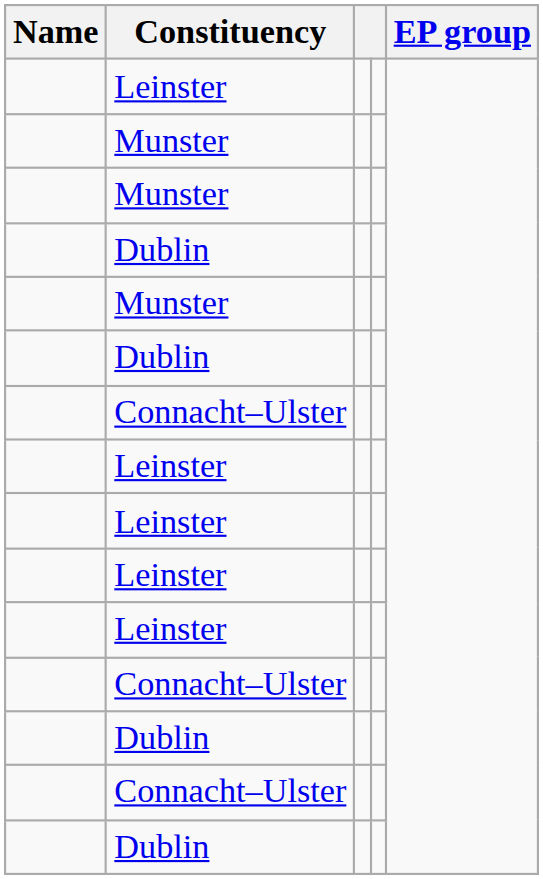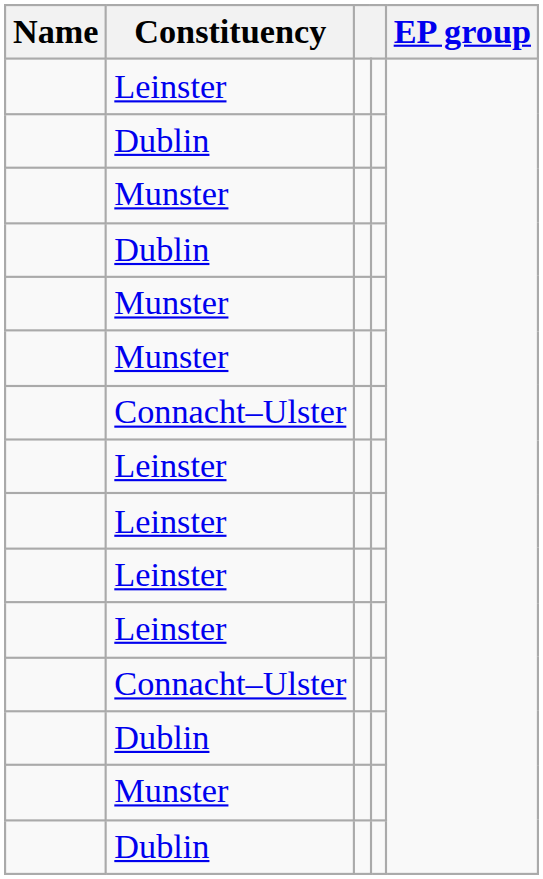row 3 | Constituency: Munster -> Dublin
row 7 | Constituency: Dublin -> Munster
row 15 | Constituency: Connacht–Ulster -> Munster
